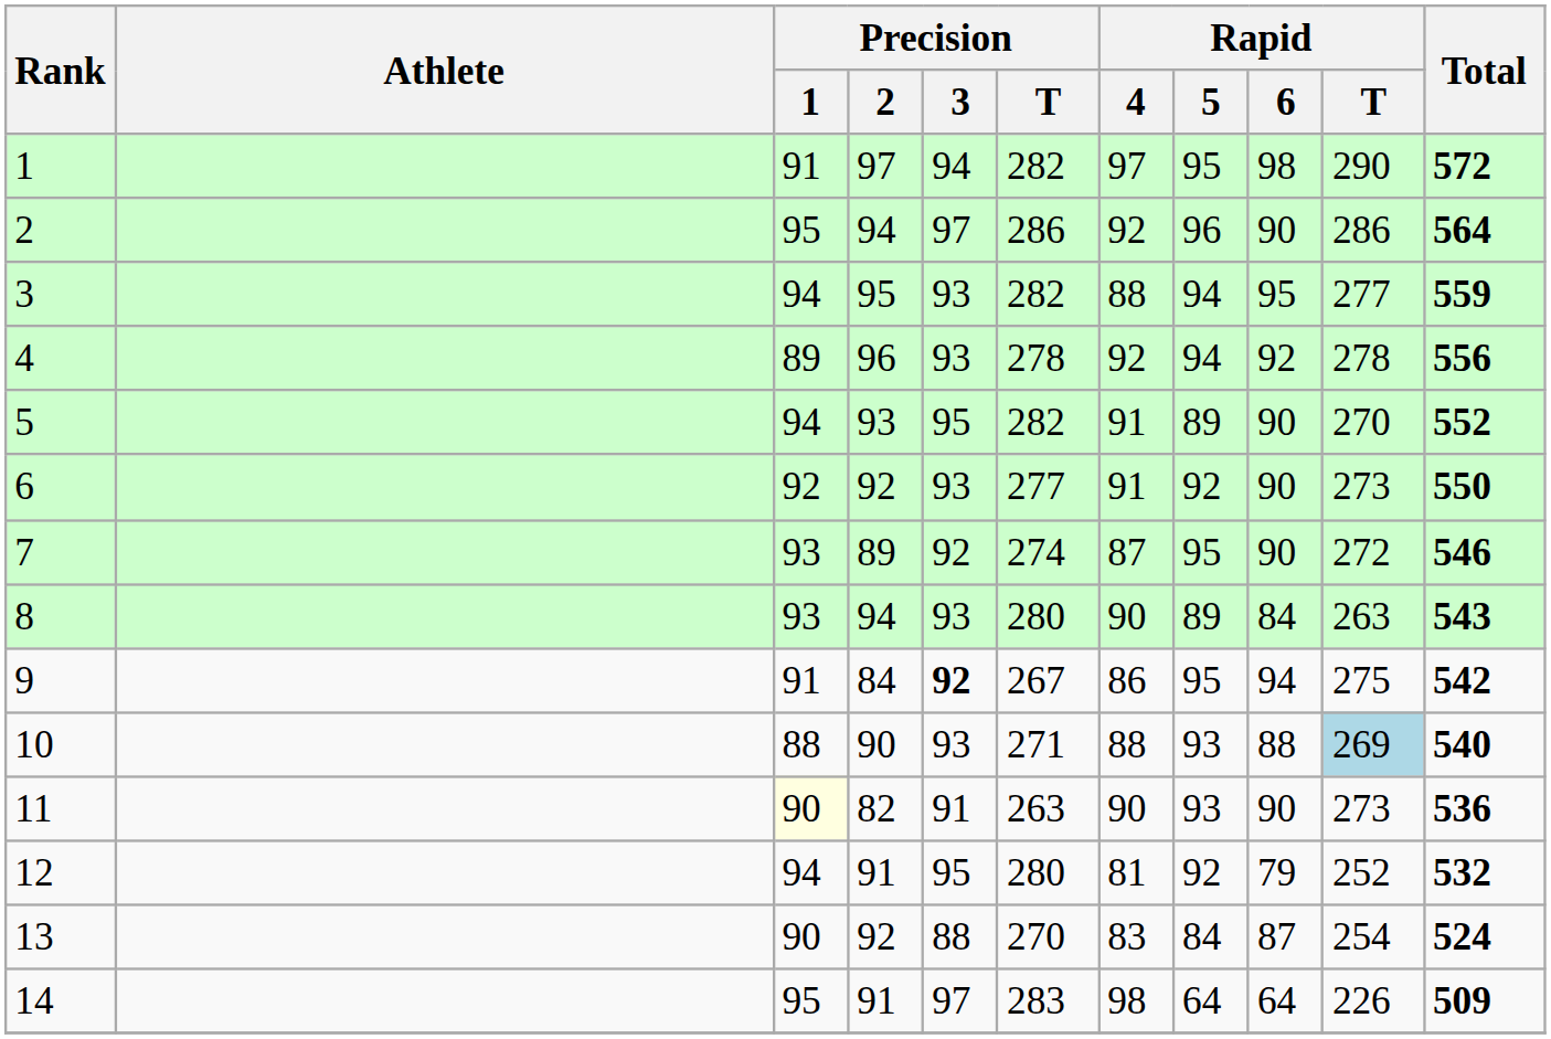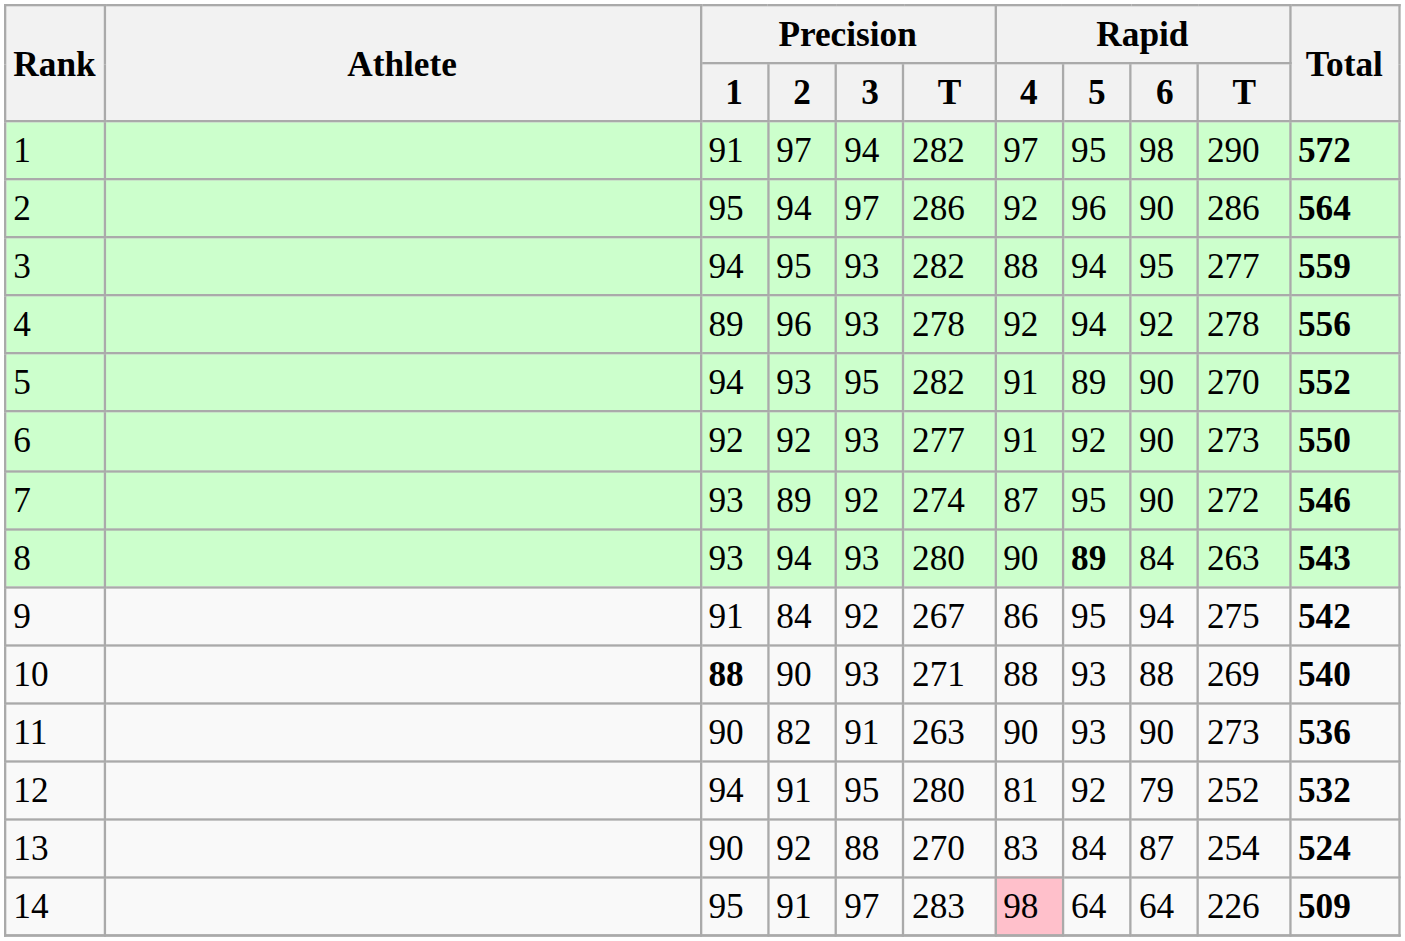8 | Rapid / 5: normal -> bold
9 | Precision / 3: bold -> normal
10 | Precision / 1: normal -> bold
10 | Rapid / T: lightblue background -> no background
11 | Precision / 1: lightyellow background -> no background
14 | Rapid / 4: no background -> pink background
